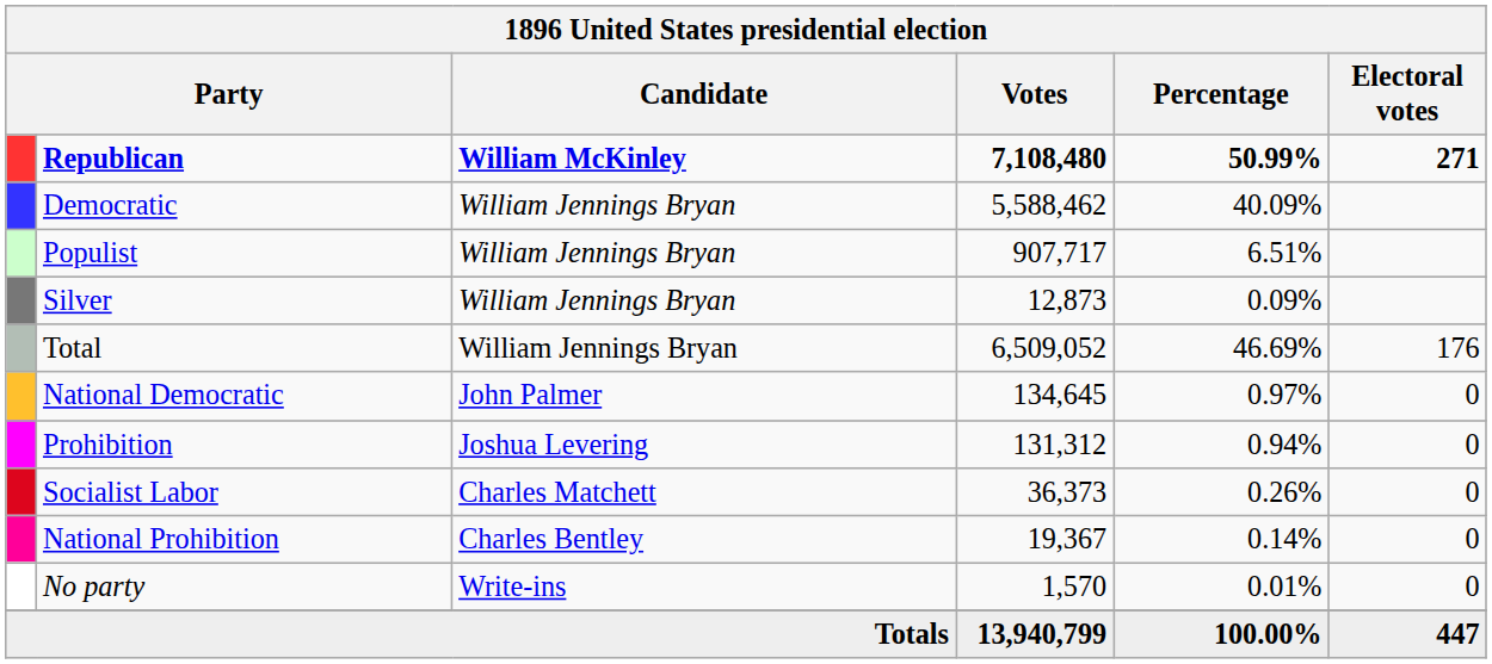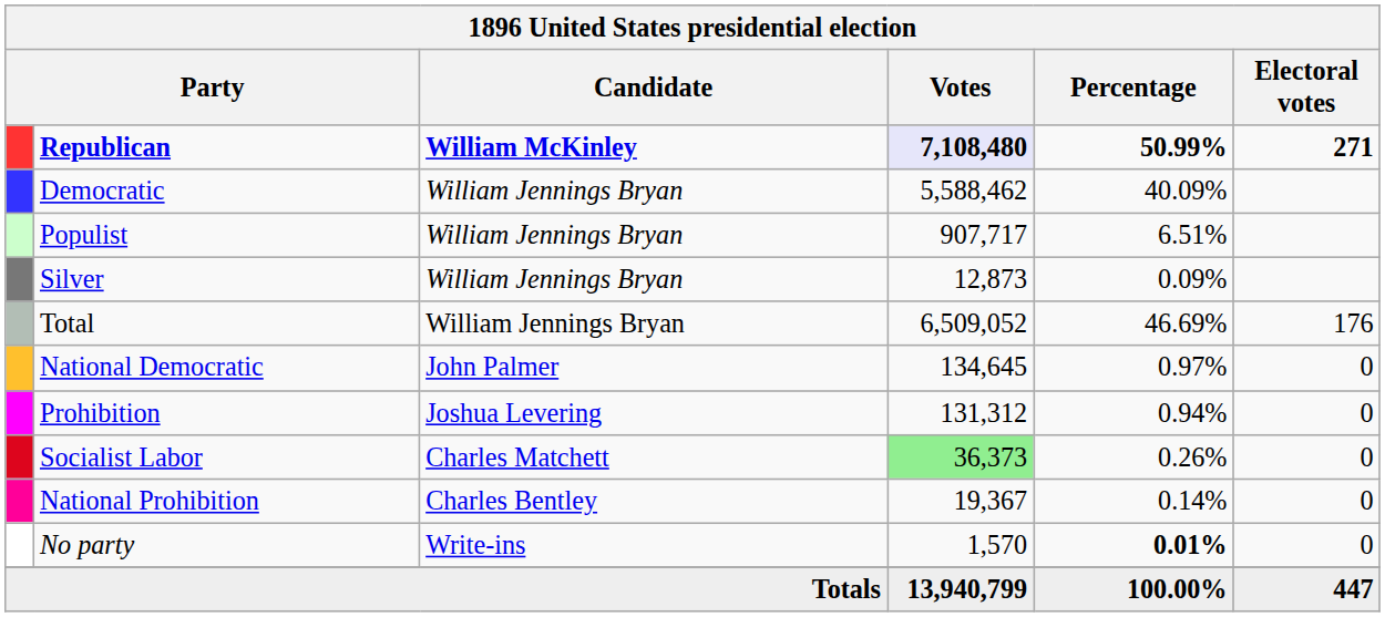Republican | Votes: no background -> lavender background
Socialist Labor | Votes: no background -> lightgreen background
No party | Percentage: normal -> bold
